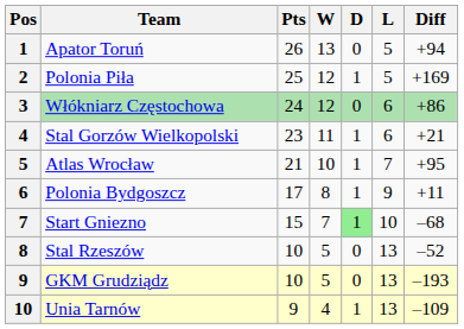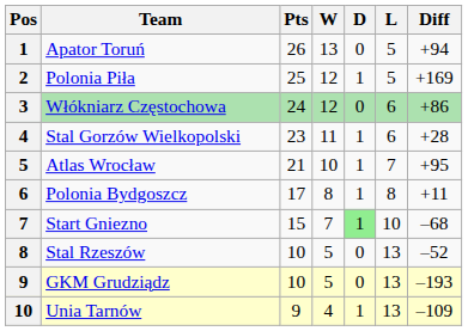Stal Gorzów Wielkopolski | Diff: +21 -> +28
Polonia Bydgoszcz | L: 9 -> 8
